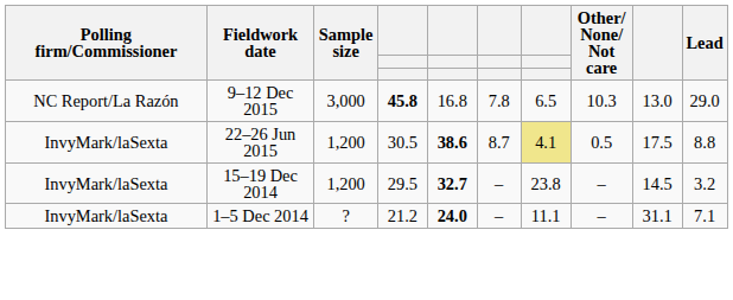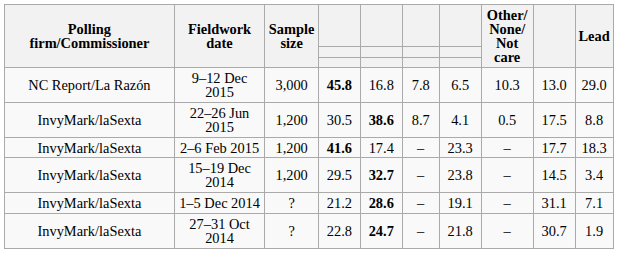22–26 Jun 2015 | column 7: khaki background -> no background
+ row: InvyMark/laSexta | 2–6 Feb 2015 | 1,200 | 41.6 | 17.4 | – | 23.3 | – | 17.7 | 18.3
15–19 Dec 2014 | Lead: 3.2 -> 3.4
1–5 Dec 2014 | column 5: 24.0 -> 28.6
1–5 Dec 2014 | column 7: 11.1 -> 19.1
+ row: InvyMark/laSexta | 27–31 Oct 2014 | ? | 22.8 | 24.7 | – | 21.8 | – | 30.7 | 1.9
